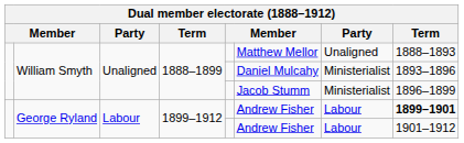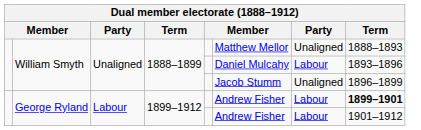row 4 | column 7: Ministerialist -> Labour
row 5 | column 7: Ministerialist -> Unaligned
